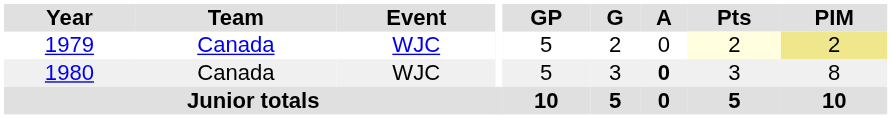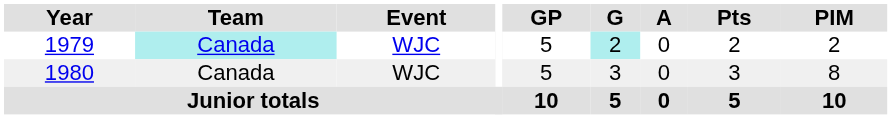1979 | Team: no background -> paleturquoise background
1979 | G: no background -> paleturquoise background
1979 | Pts: lightyellow background -> no background
1979 | PIM: khaki background -> no background
1980 | A: bold -> normal
